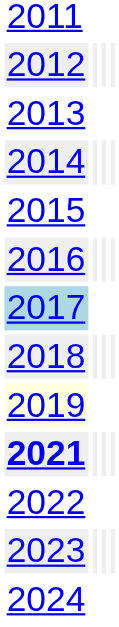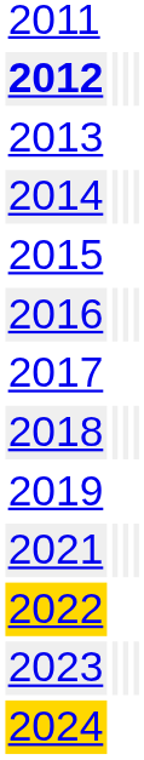2012 | column 1: normal -> bold
2017 | column 1: lightblue background -> no background
2019 | column 1: lightyellow background -> no background
2021 | column 1: bold -> normal
2022 | column 1: no background -> gold background
2024 | column 1: no background -> gold background
